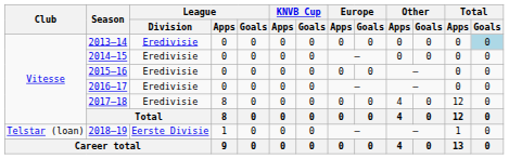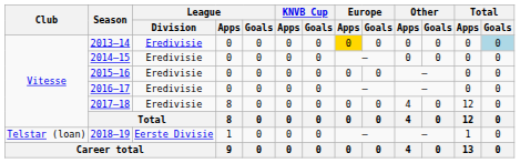2013–14 | Europe / Apps: no background -> gold background
